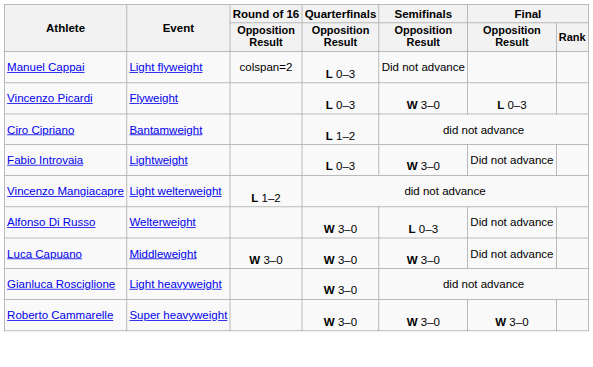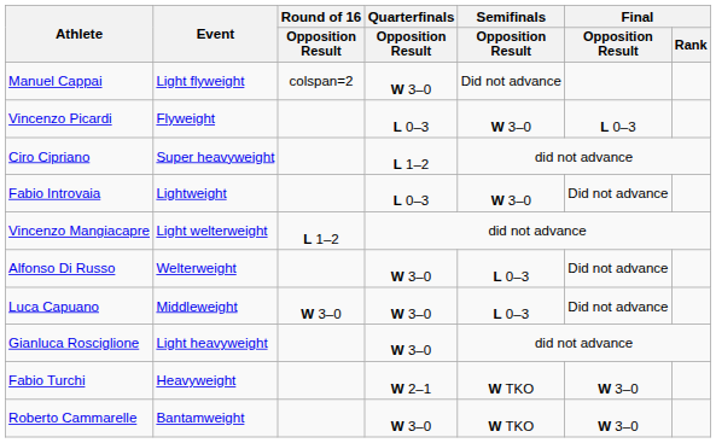Manuel Cappai | Quarterfinals / Opposition Result: L 0–3 -> W 3–0
Ciro Cipriano | Event: Bantamweight -> Super heavyweight
Luca Capuano | Semifinals / Opposition Result: W 3–0 -> L 0–3
+ row: Fabio Turchi | Heavyweight | W 2–1 | W TKO | W 3–0
Roberto Cammarelle | Event: Super heavyweight -> Bantamweight
Roberto Cammarelle | Semifinals / Opposition Result: W 3–0 -> W TKO
